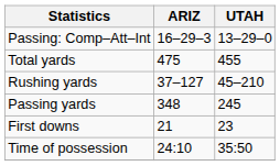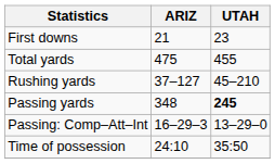rows swapped: First downs <-> Passing: Comp–Att–Int
Passing yards | UTAH: normal -> bold
